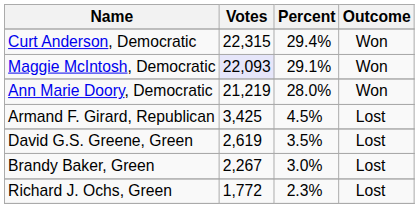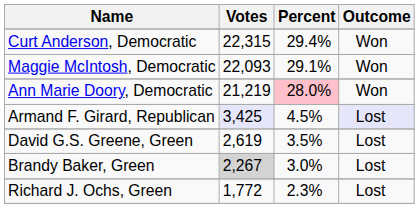Maggie McIntosh, Democratic | Votes: lavender background -> no background
Ann Marie Doory, Democratic | Percent: no background -> pink background
Armand F. Girard, Republican | Votes: no background -> lavender background
Armand F. Girard, Republican | Outcome: no background -> lavender background
Brandy Baker, Green | Votes: no background -> lightgrey background
